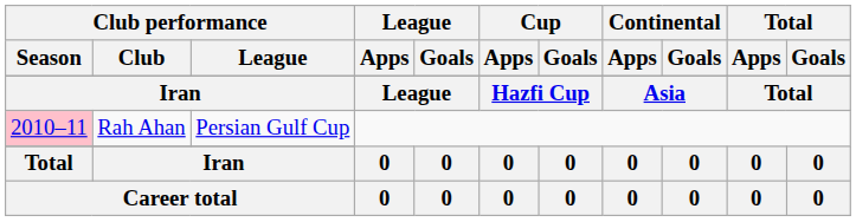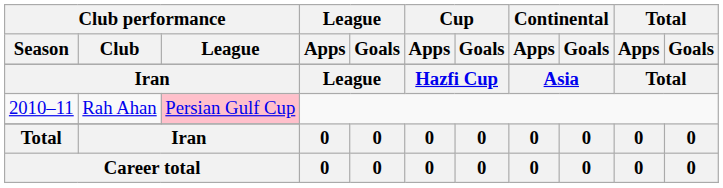Rah Ahan | Club performance / Season: pink background -> no background
Rah Ahan | Club performance / League: no background -> pink background
